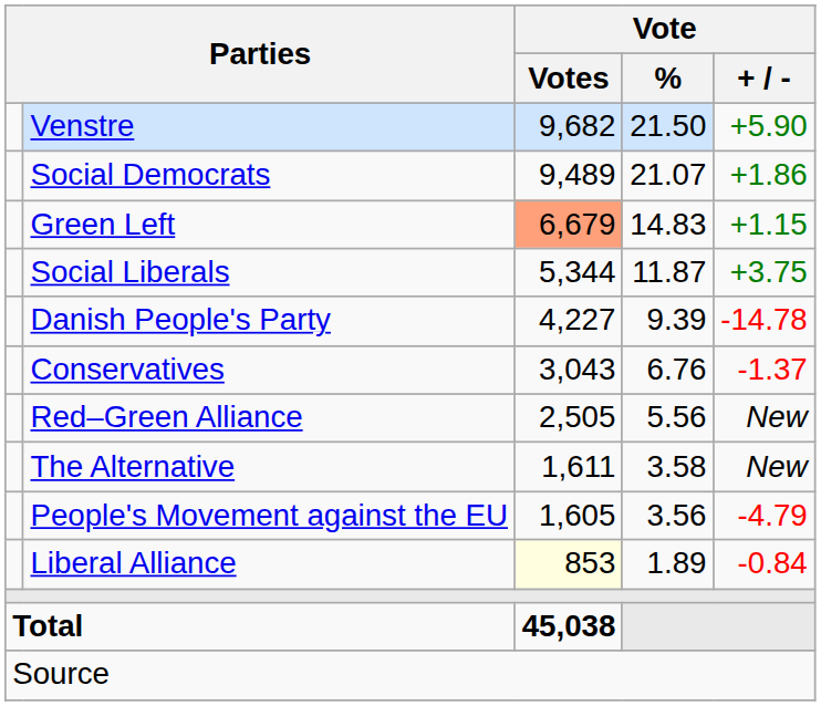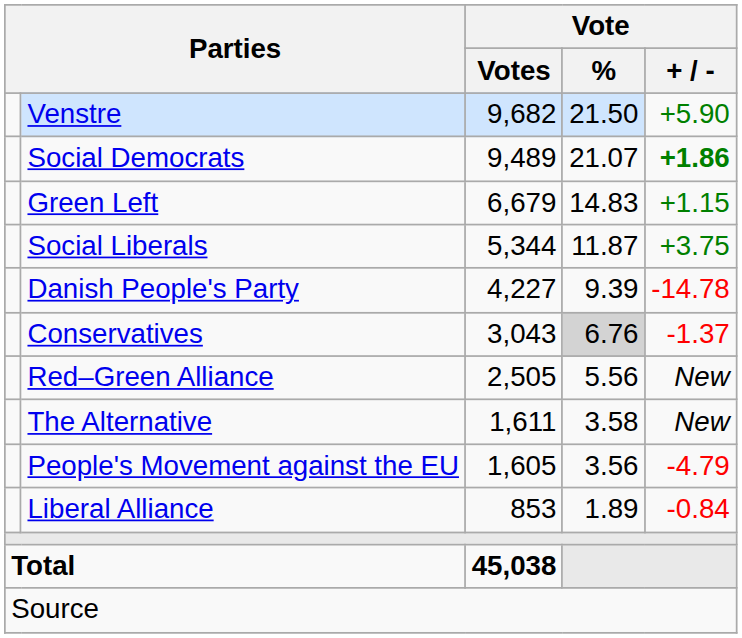Social Democrats | Vote / + / -: normal -> bold
Green Left | Vote / Votes: lightsalmon background -> no background
Conservatives | Vote / %: no background -> lightgrey background
Liberal Alliance | Vote / Votes: lightyellow background -> no background
